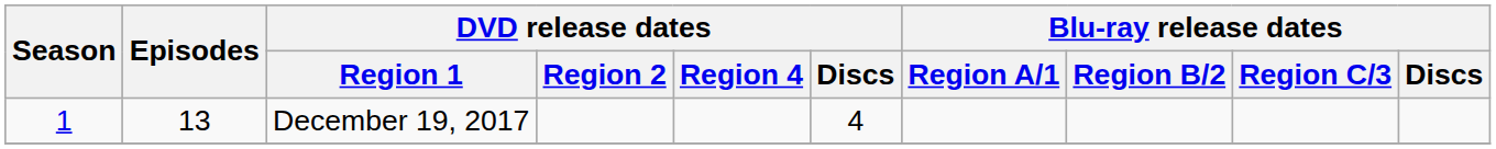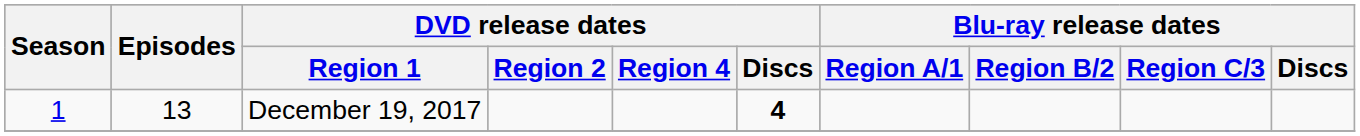December 19, 2017 | DVD release dates / Discs: normal -> bold
